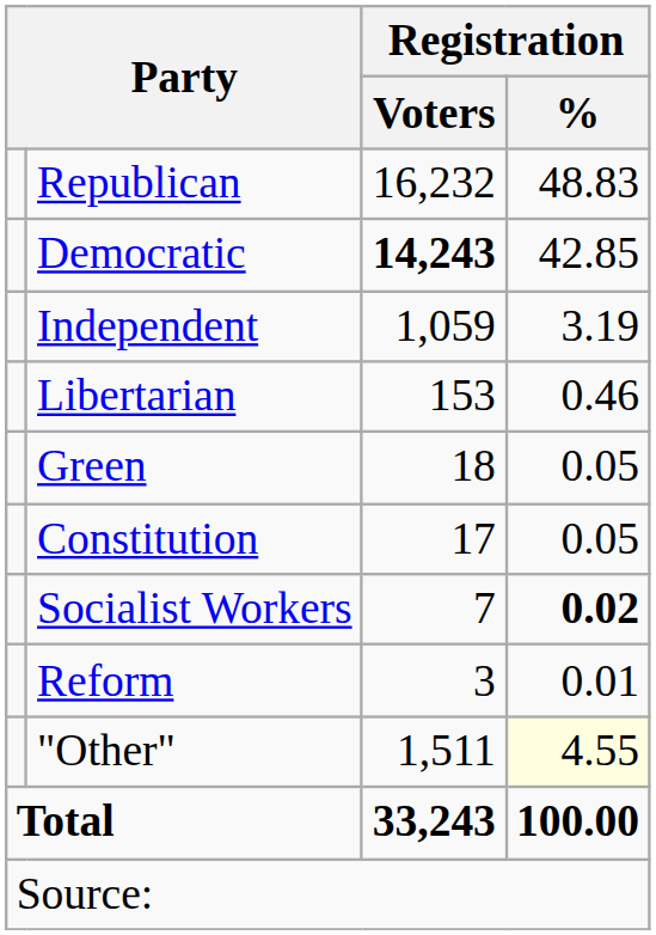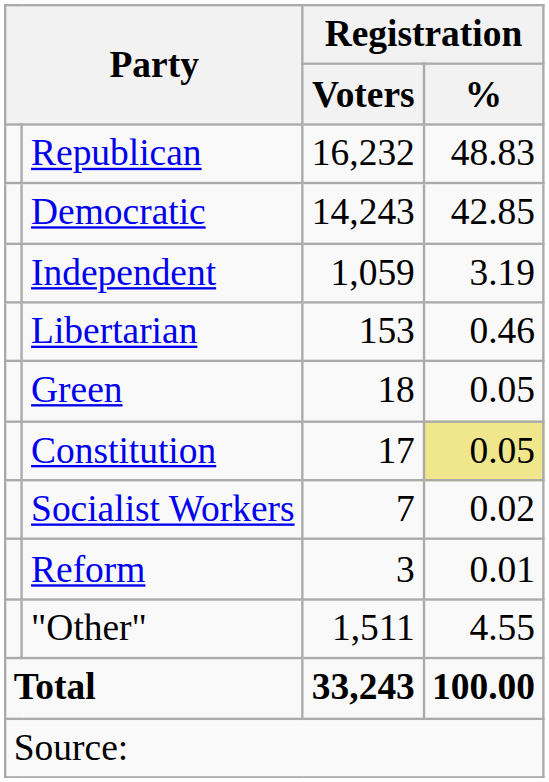Democratic | Registration / Voters: bold -> normal
Constitution | Registration / %: no background -> khaki background
Socialist Workers | Registration / %: bold -> normal
"Other" | Registration / %: lightyellow background -> no background
